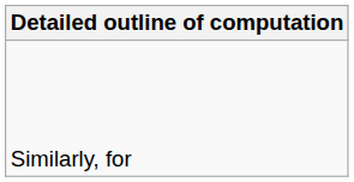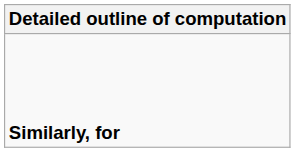row 2 | column 1: normal -> bold
